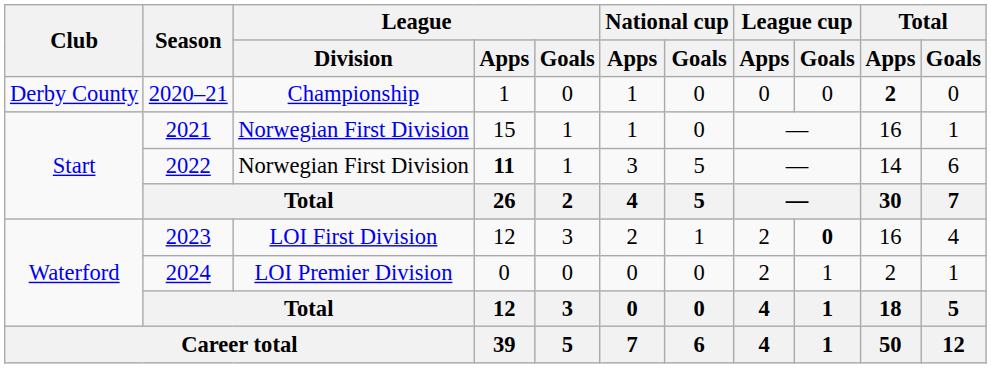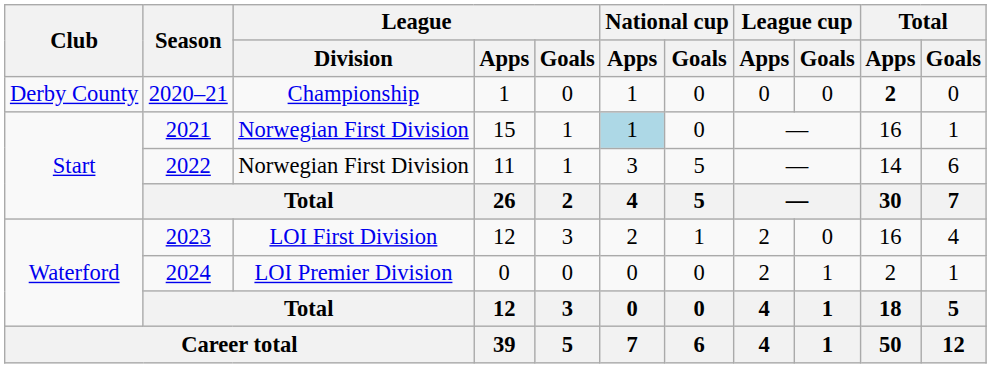2021 | National cup / Apps: no background -> lightblue background
2022 | League / Apps: bold -> normal
2023 | League cup / Goals: bold -> normal
